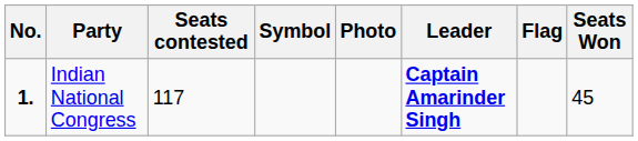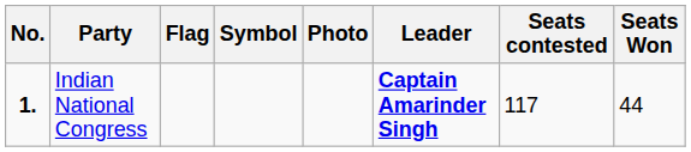columns swapped: Flag <-> Seats contested
Indian National Congress | Seats Won: 45 -> 44
